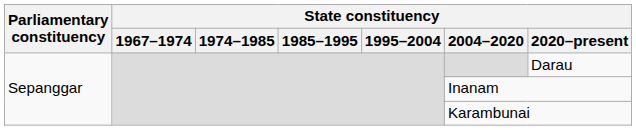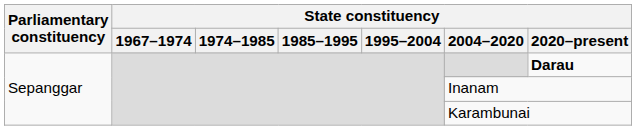row 3 | State constituency / 2020–present: normal -> bold
